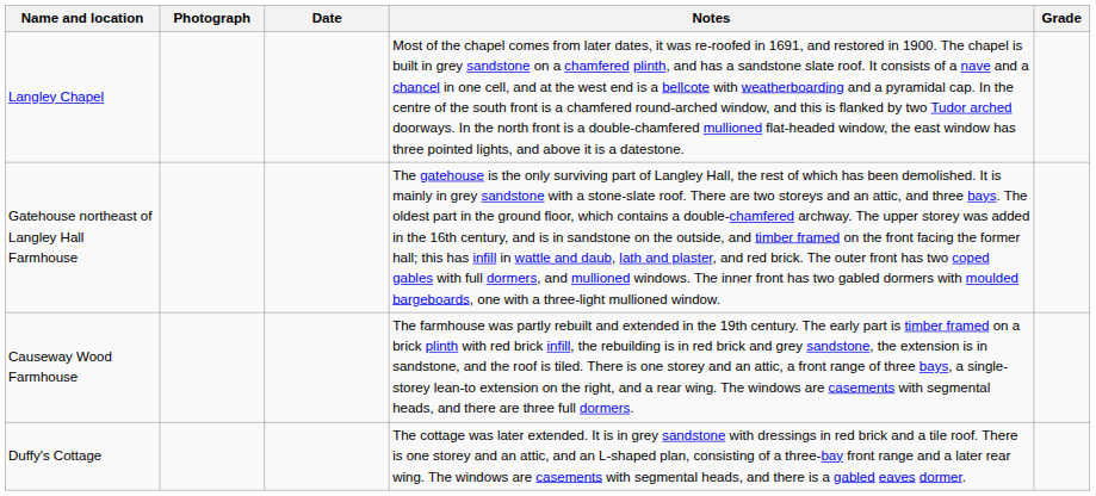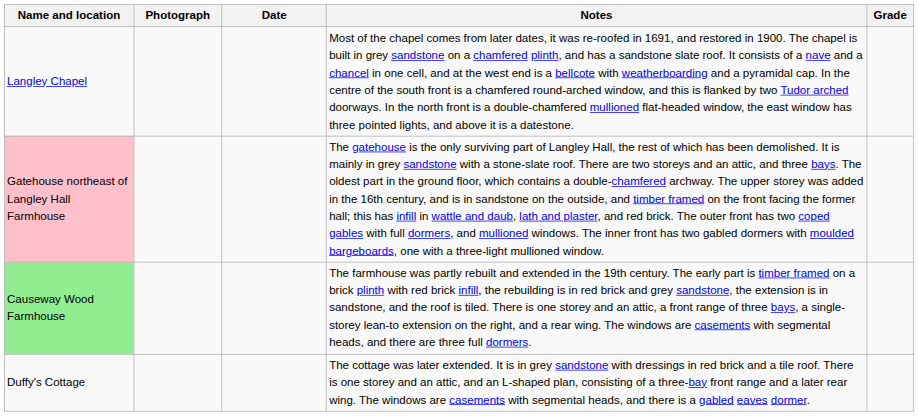Gatehouse northeast of Langley Hall Farmhouse | Name and location: no background -> pink background
Causeway Wood Farmhouse | Name and location: no background -> lightgreen background
